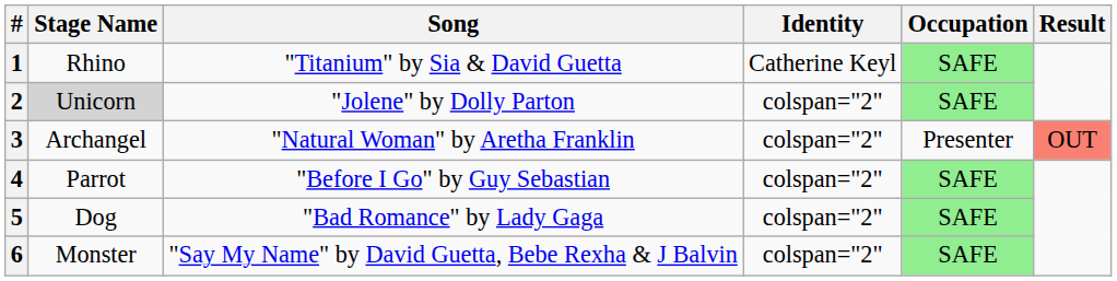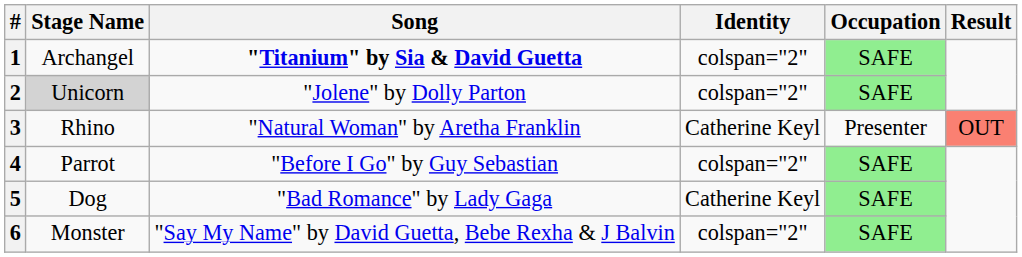1 | Stage Name: Rhino -> Archangel
1 | Song: normal -> bold
1 | Identity: Catherine Keyl -> colspan="2"
3 | Stage Name: Archangel -> Rhino
3 | Identity: colspan="2" -> Catherine Keyl
5 | Identity: colspan="2" -> Catherine Keyl
